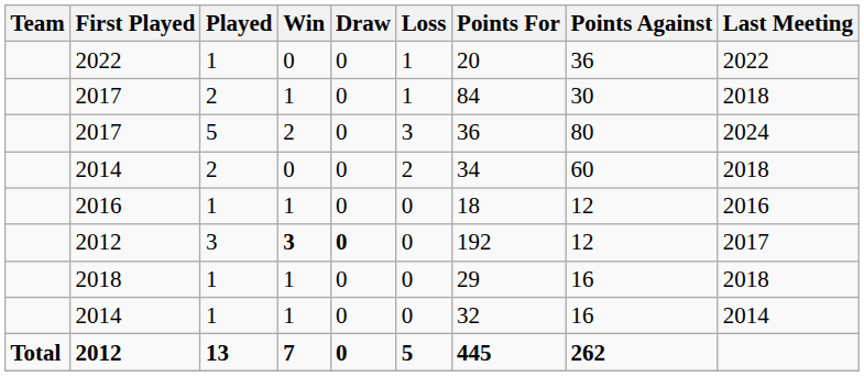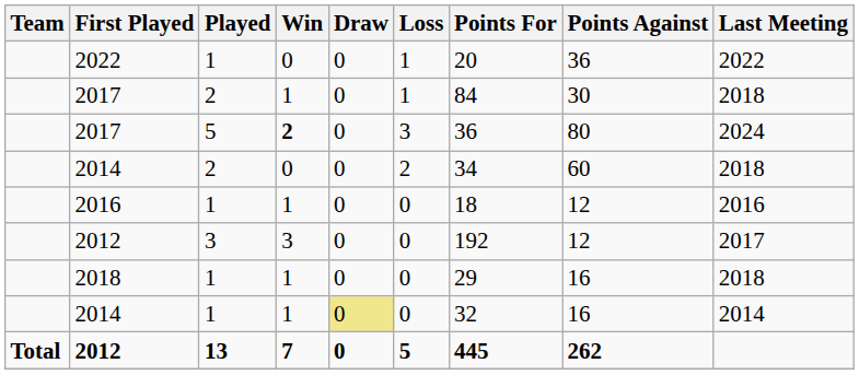2017 / 5 | Win: normal -> bold
2012 / 3 | Win: bold -> normal
2012 / 3 | Draw: bold -> normal
2014 / 1 | Draw: no background -> khaki background
